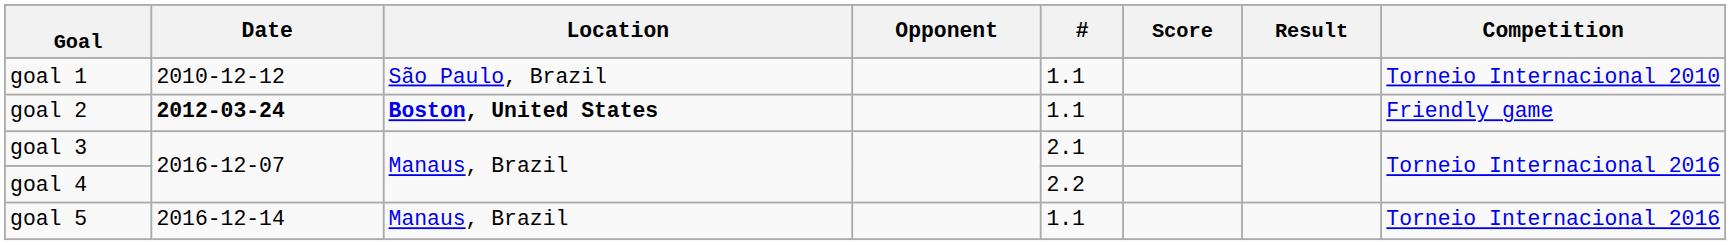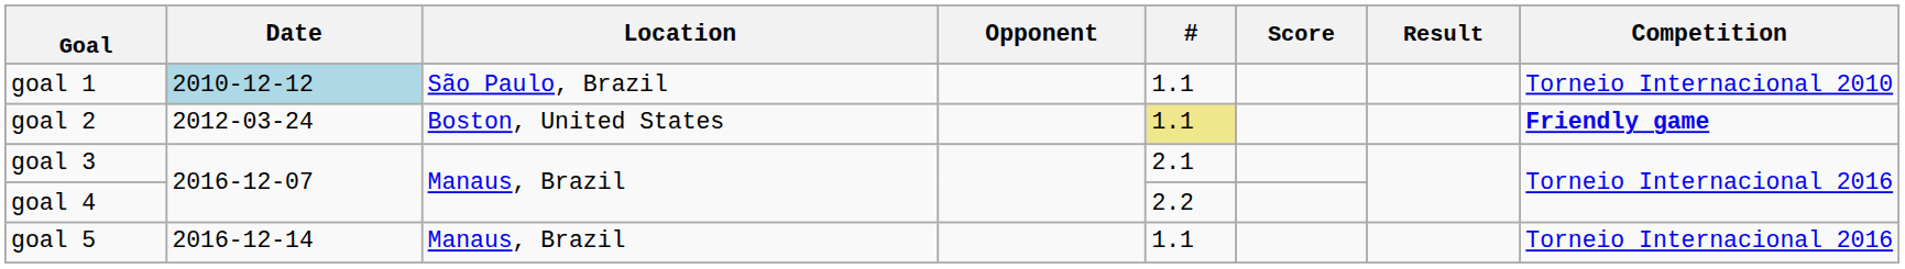goal 1 | Date: no background -> lightblue background
goal 2 | Date: bold -> normal
goal 2 | Location: bold -> normal
goal 2 | #: no background -> khaki background
goal 2 | Competition: normal -> bold
